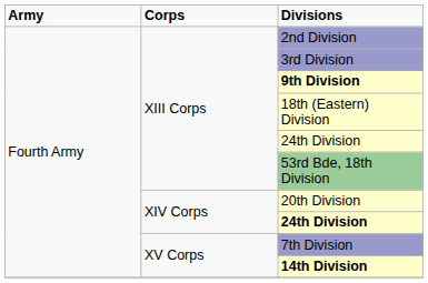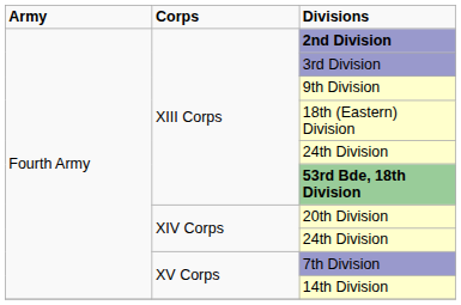2nd Division | Divisions: normal -> bold
9th Division | Divisions: bold -> normal
53rd Bde, 18th Division | Divisions: normal -> bold
XIV Corps / 24th Division | Divisions: bold -> normal
14th Division | Divisions: bold -> normal
